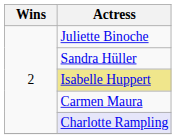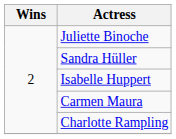Isabelle Huppert | Actress: khaki background -> no background
Charlotte Rampling | Actress: lavender background -> no background
